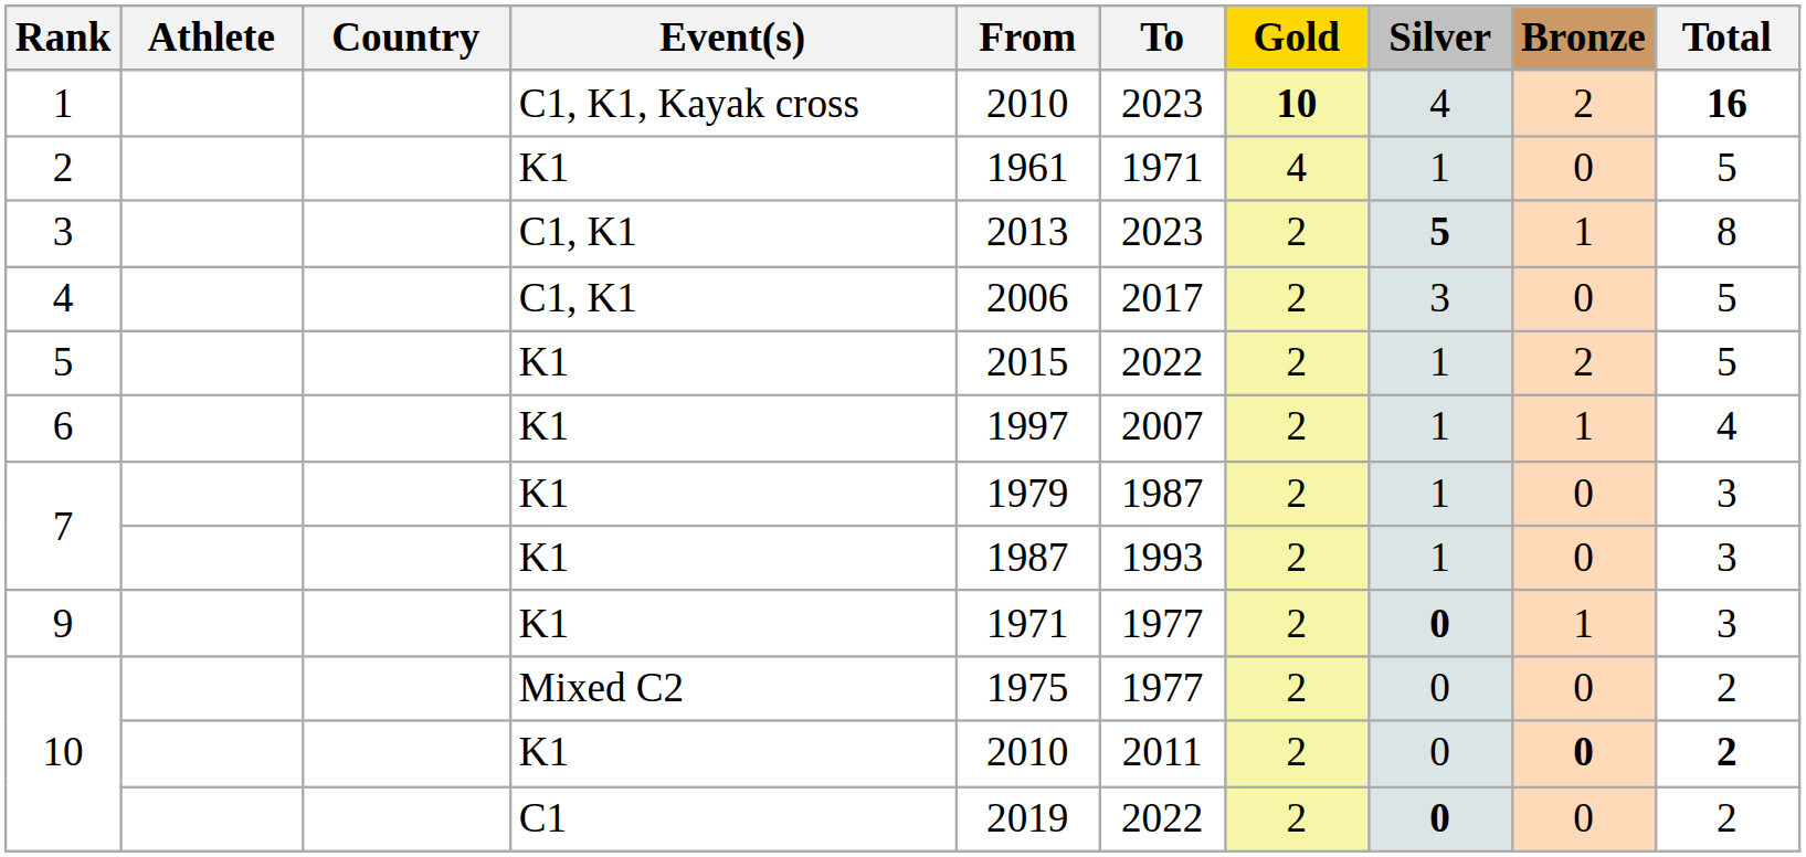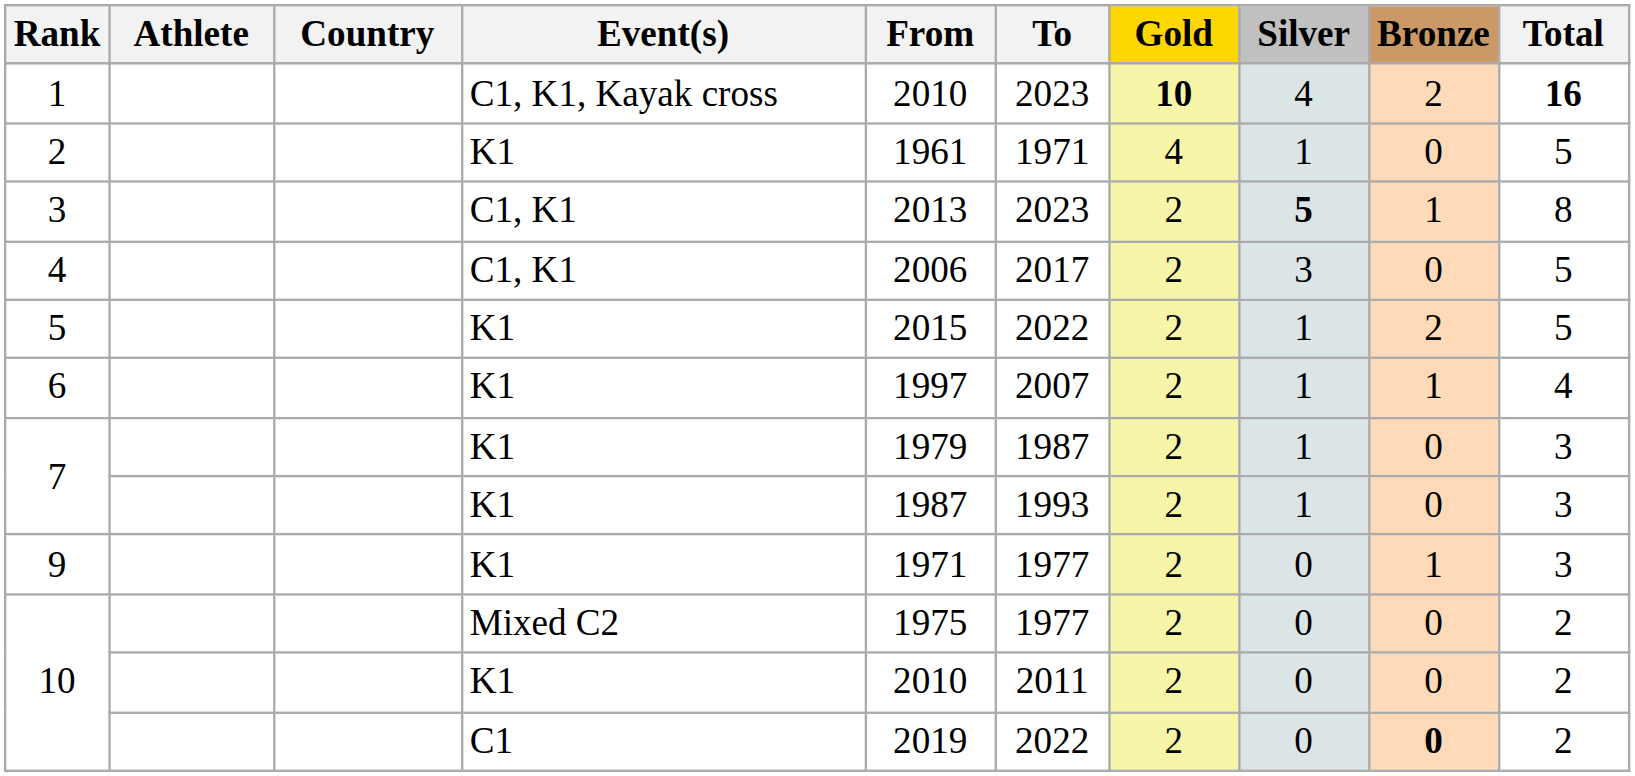9 | Silver: bold -> normal
10 / K1 | Bronze: bold -> normal
10 / K1 | Total: bold -> normal
10 / C1 | Silver: bold -> normal
10 / C1 | Bronze: normal -> bold
